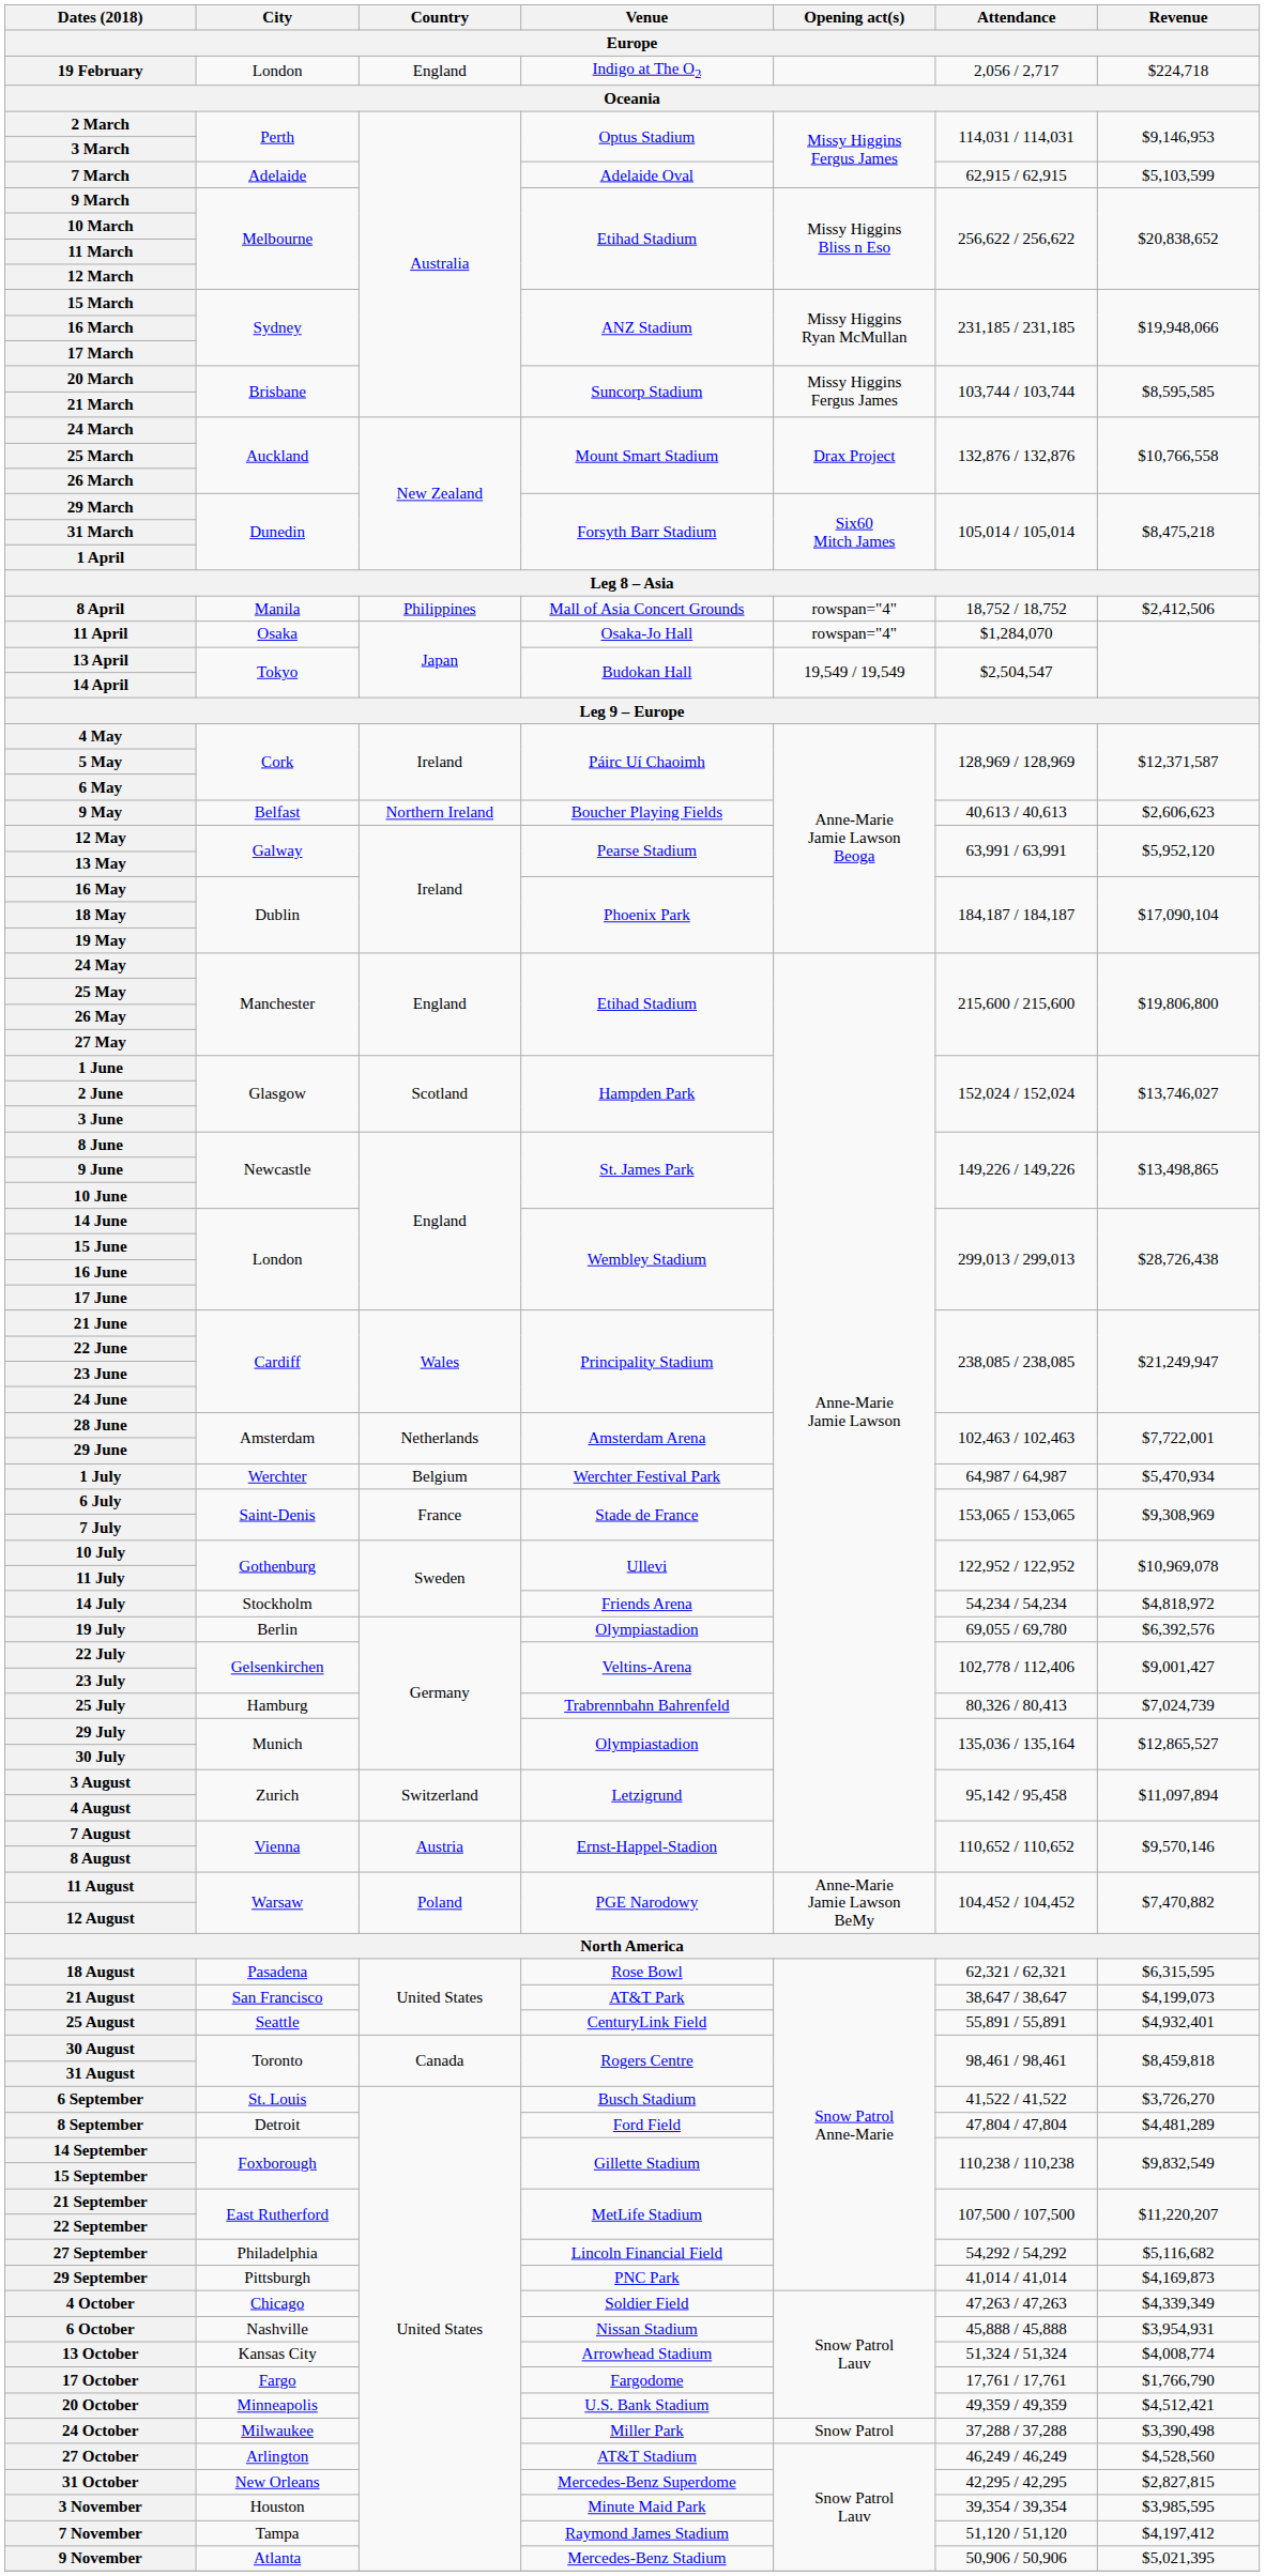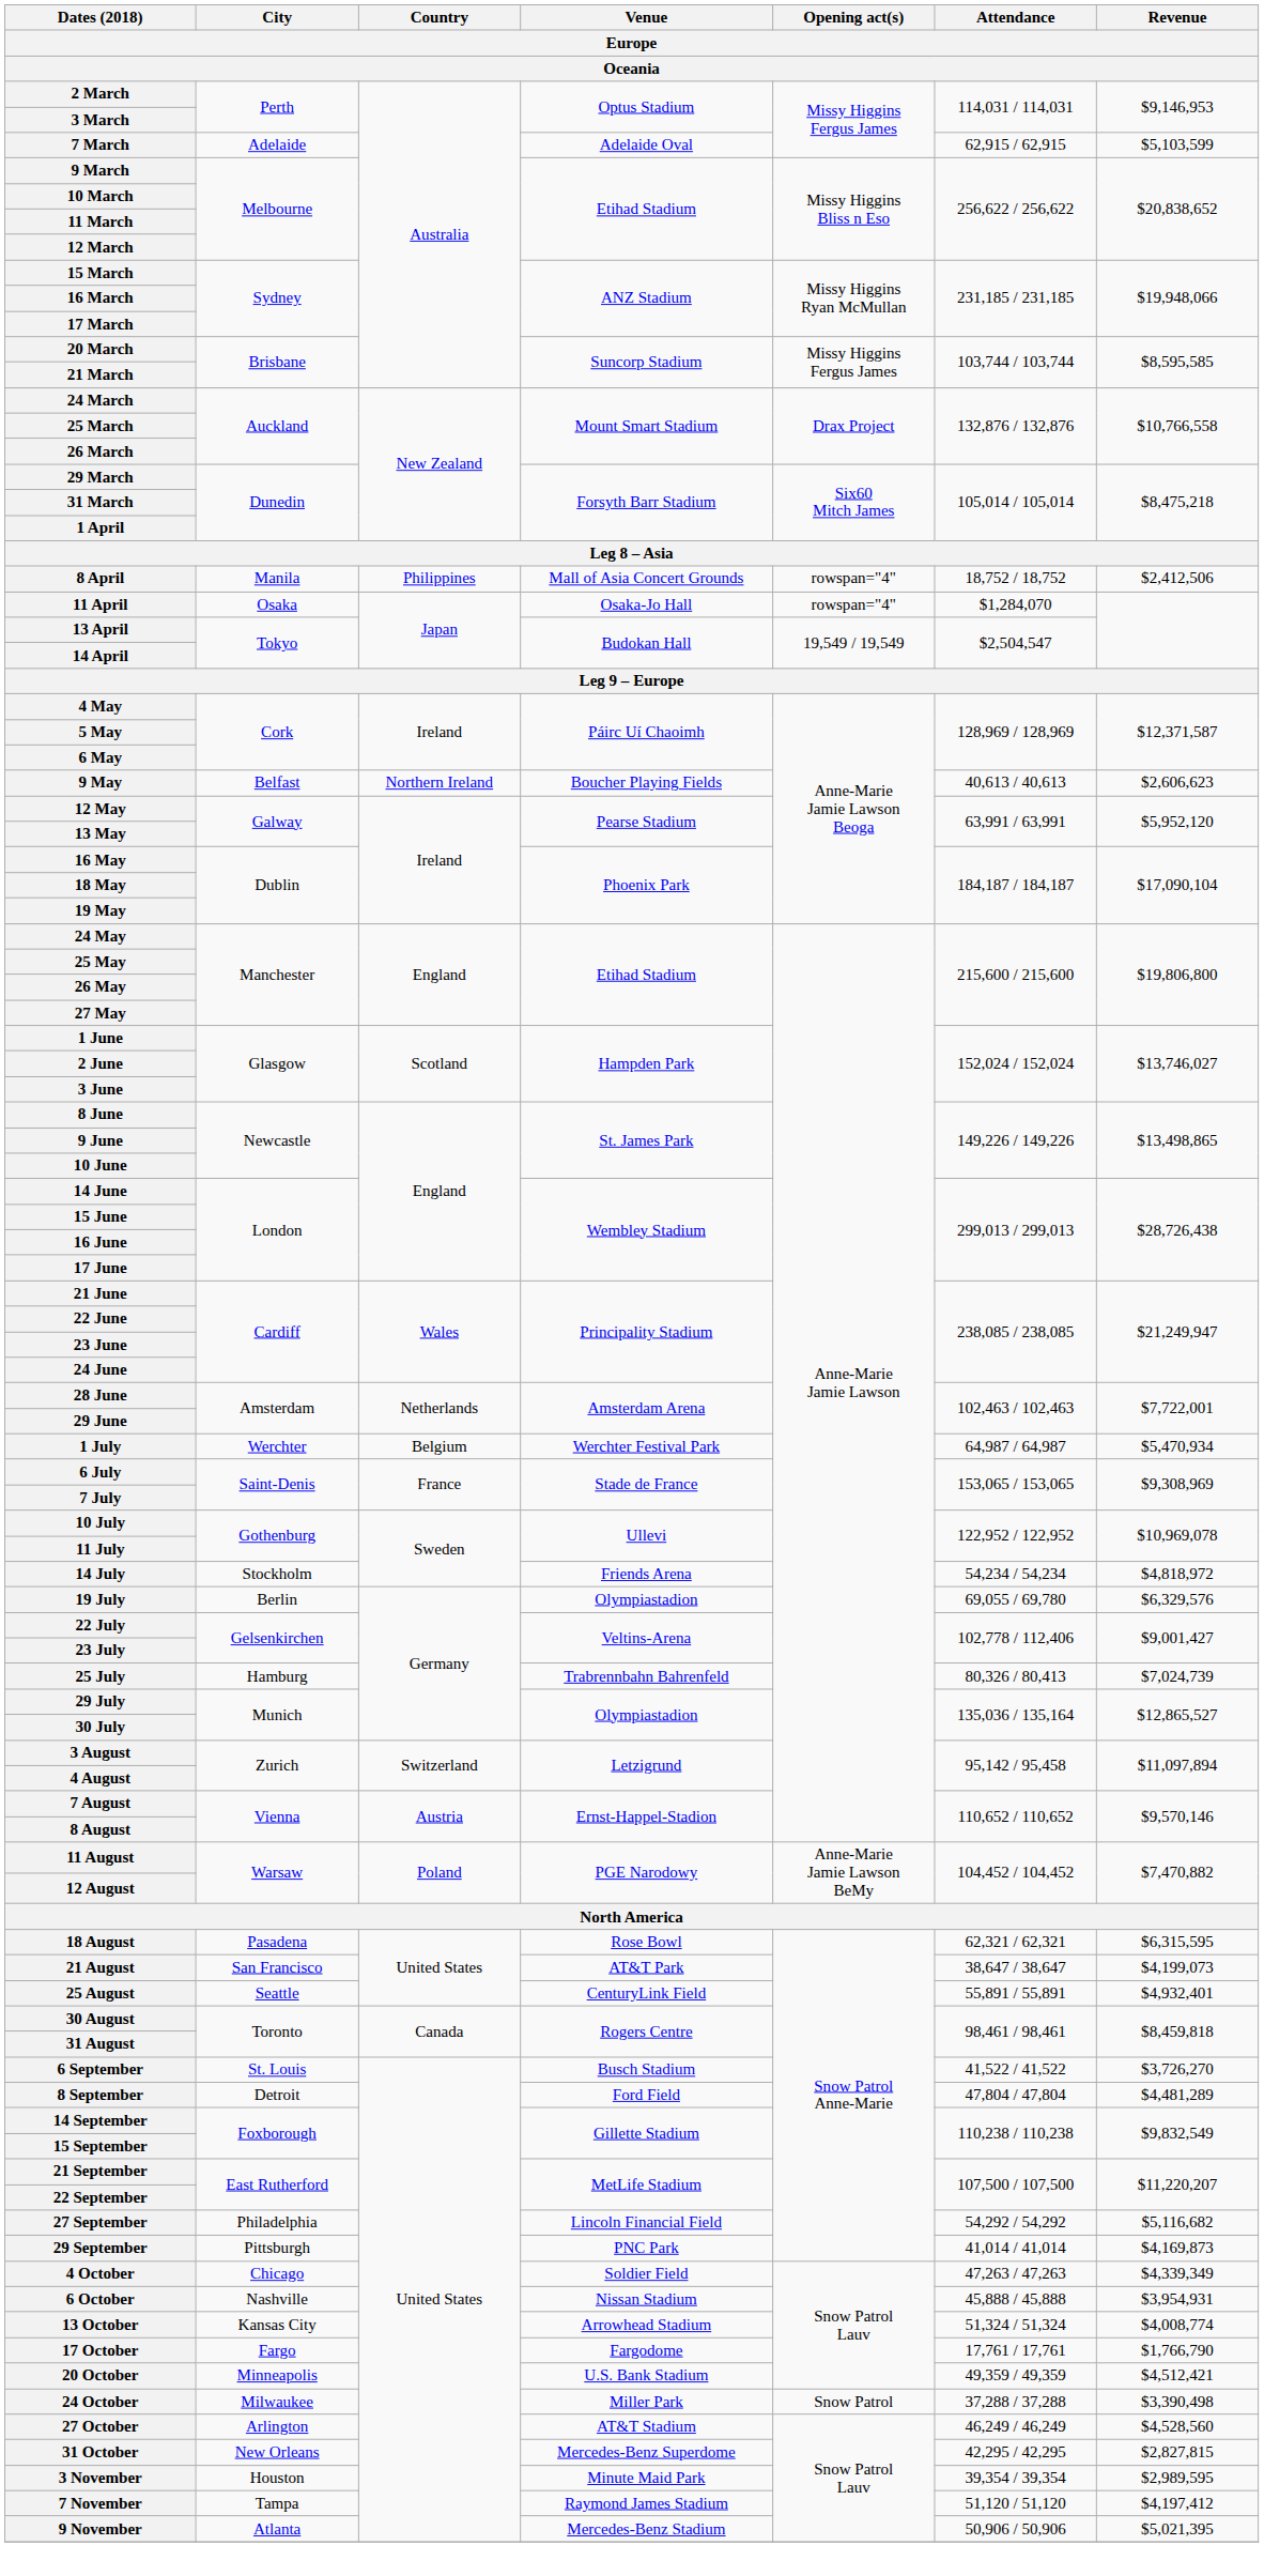- row: 19 February | London | England | Indigo at The O2 | 2,056 / 2,717 | $224,718
19 July | Revenue: $6,392,576 -> $6,329,576
3 November | Revenue: $3,985,595 -> $2,989,595
